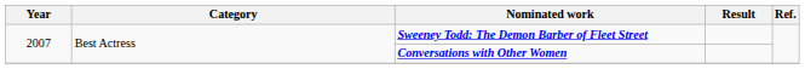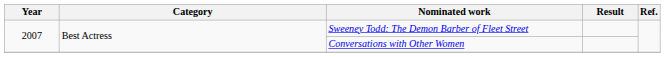Sweeney Todd: The Demon Barber of Fleet Street | Nominated work: bold -> normal
Conversations with Other Women | Nominated work: bold -> normal
